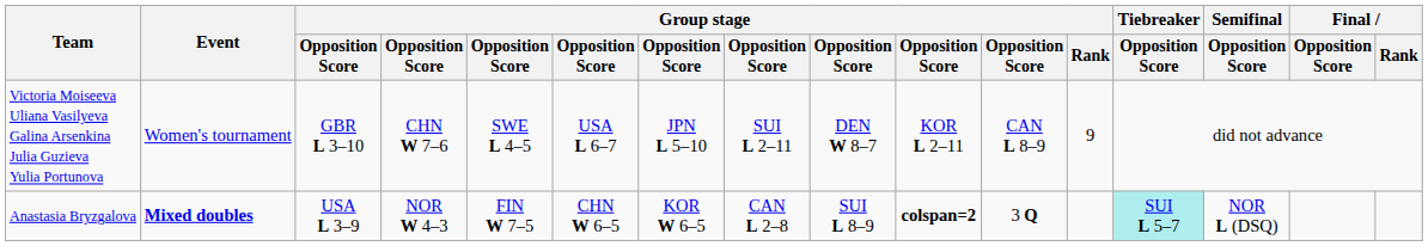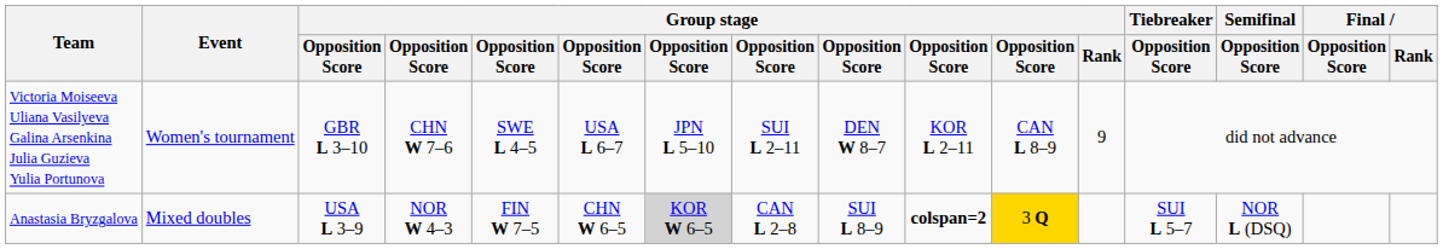Anastasia Bryzgalova | Event: bold -> normal
Anastasia Bryzgalova | column 7: no background -> lightgrey background
Anastasia Bryzgalova | column 11: no background -> gold background
Anastasia Bryzgalova | Tiebreaker / Opposition Score: paleturquoise background -> no background
